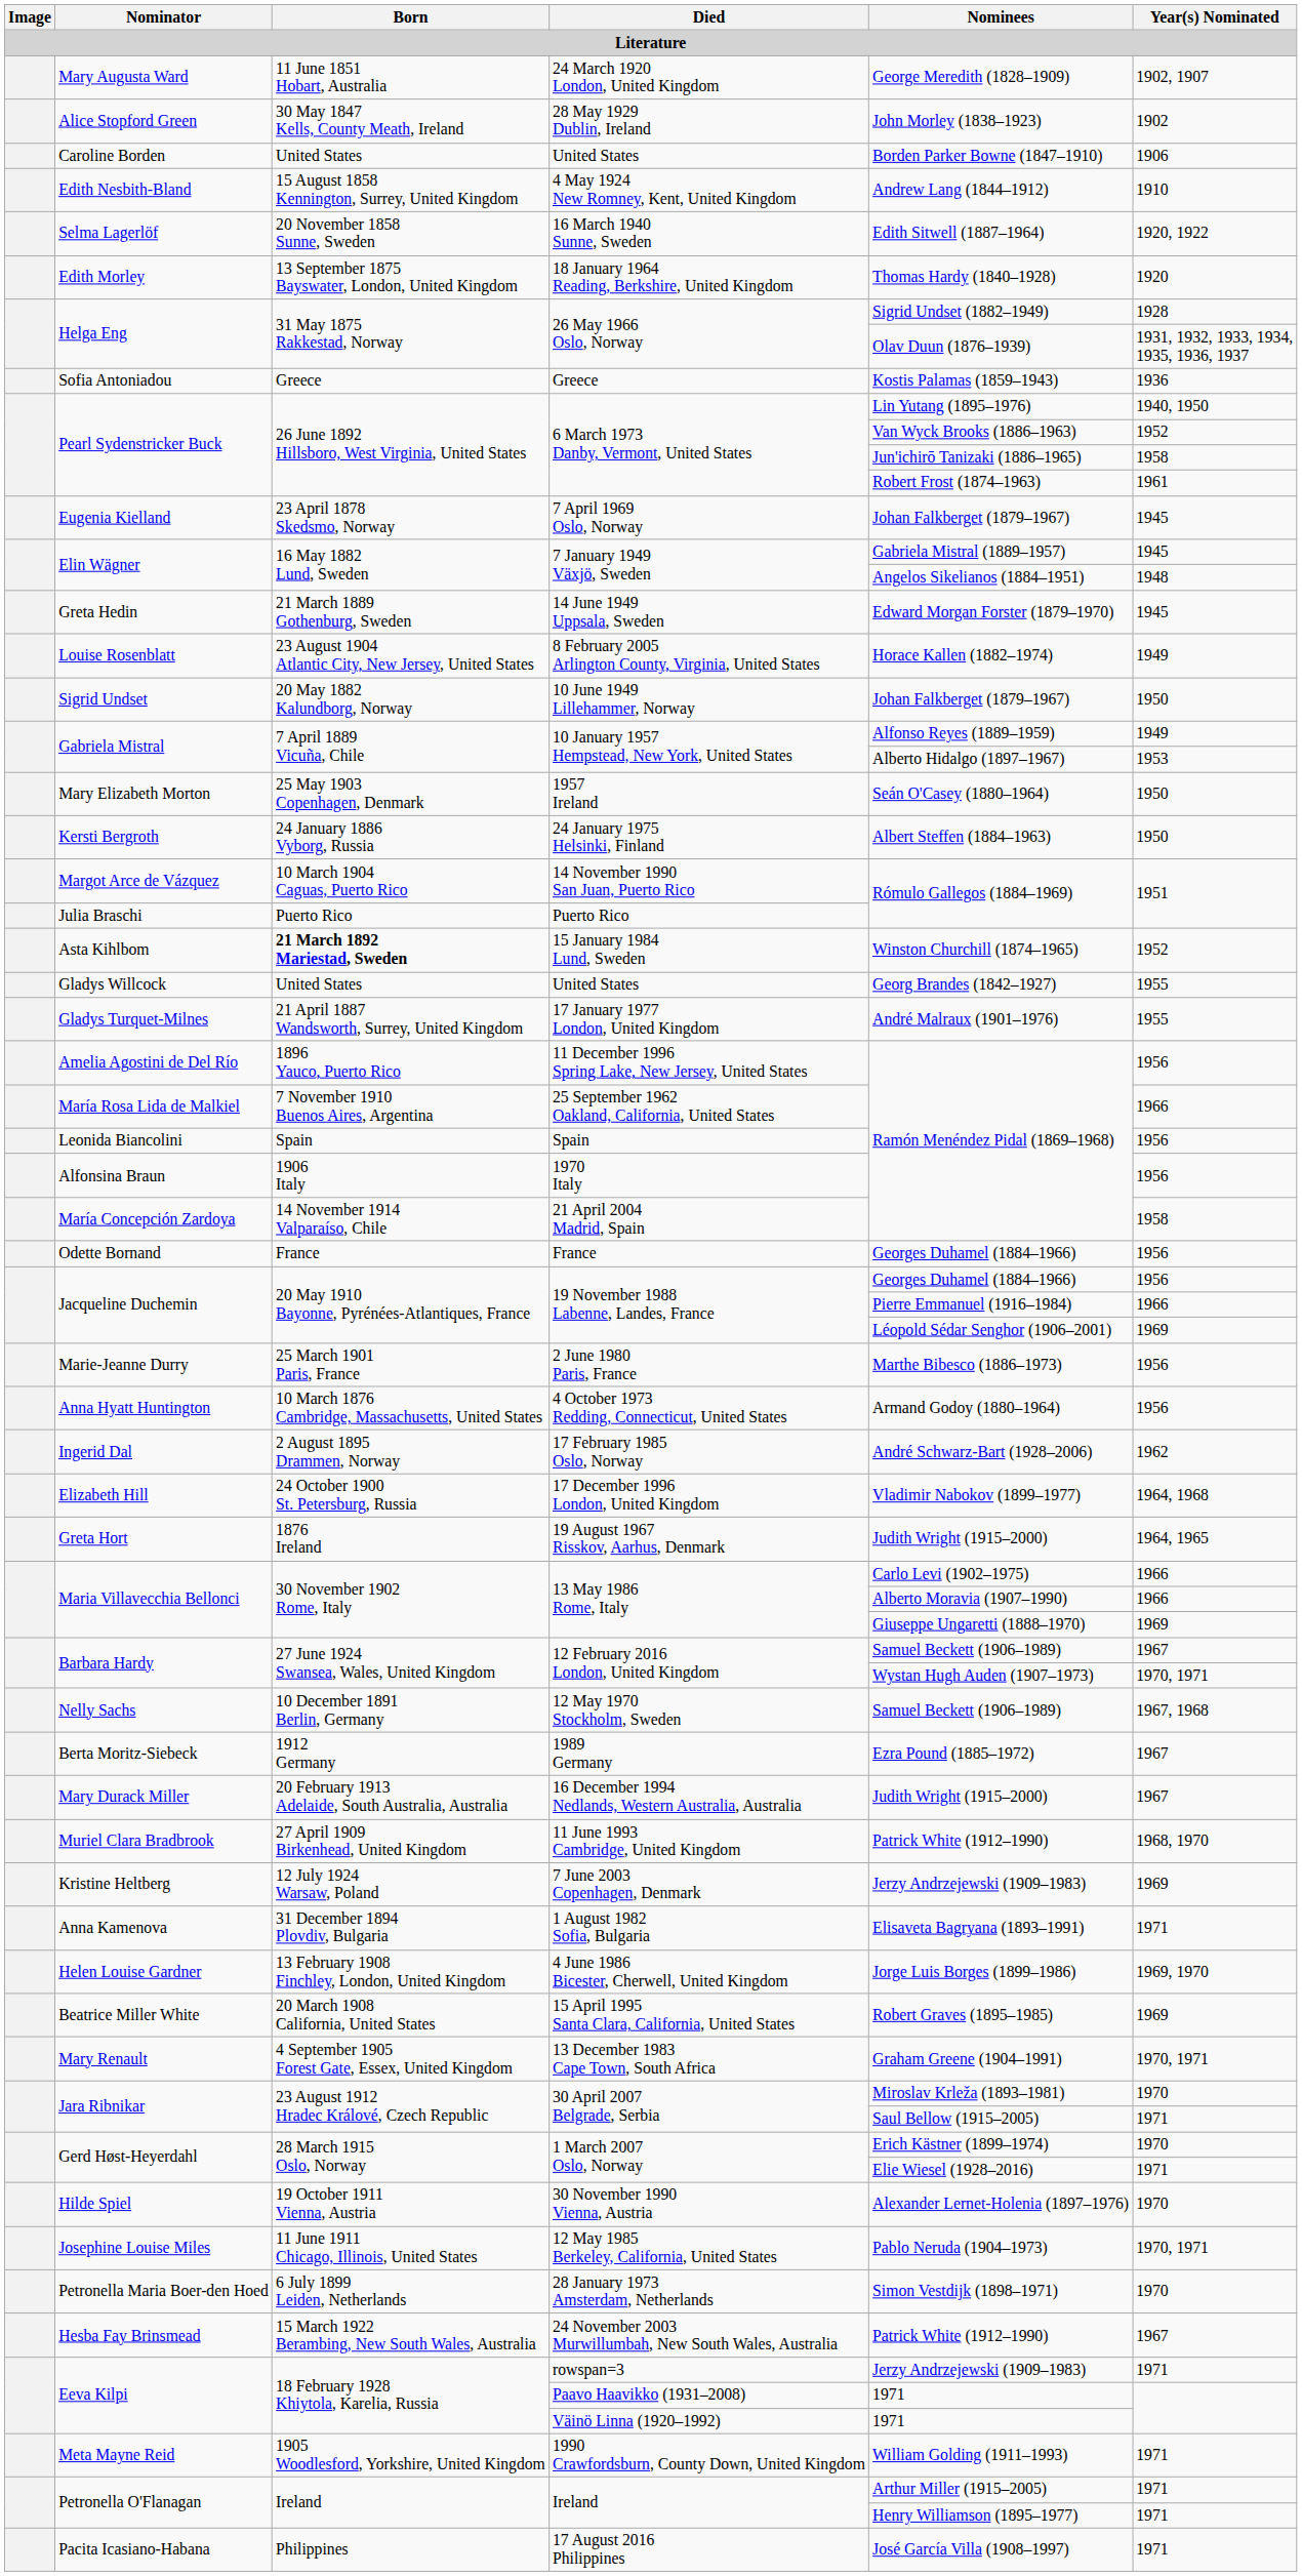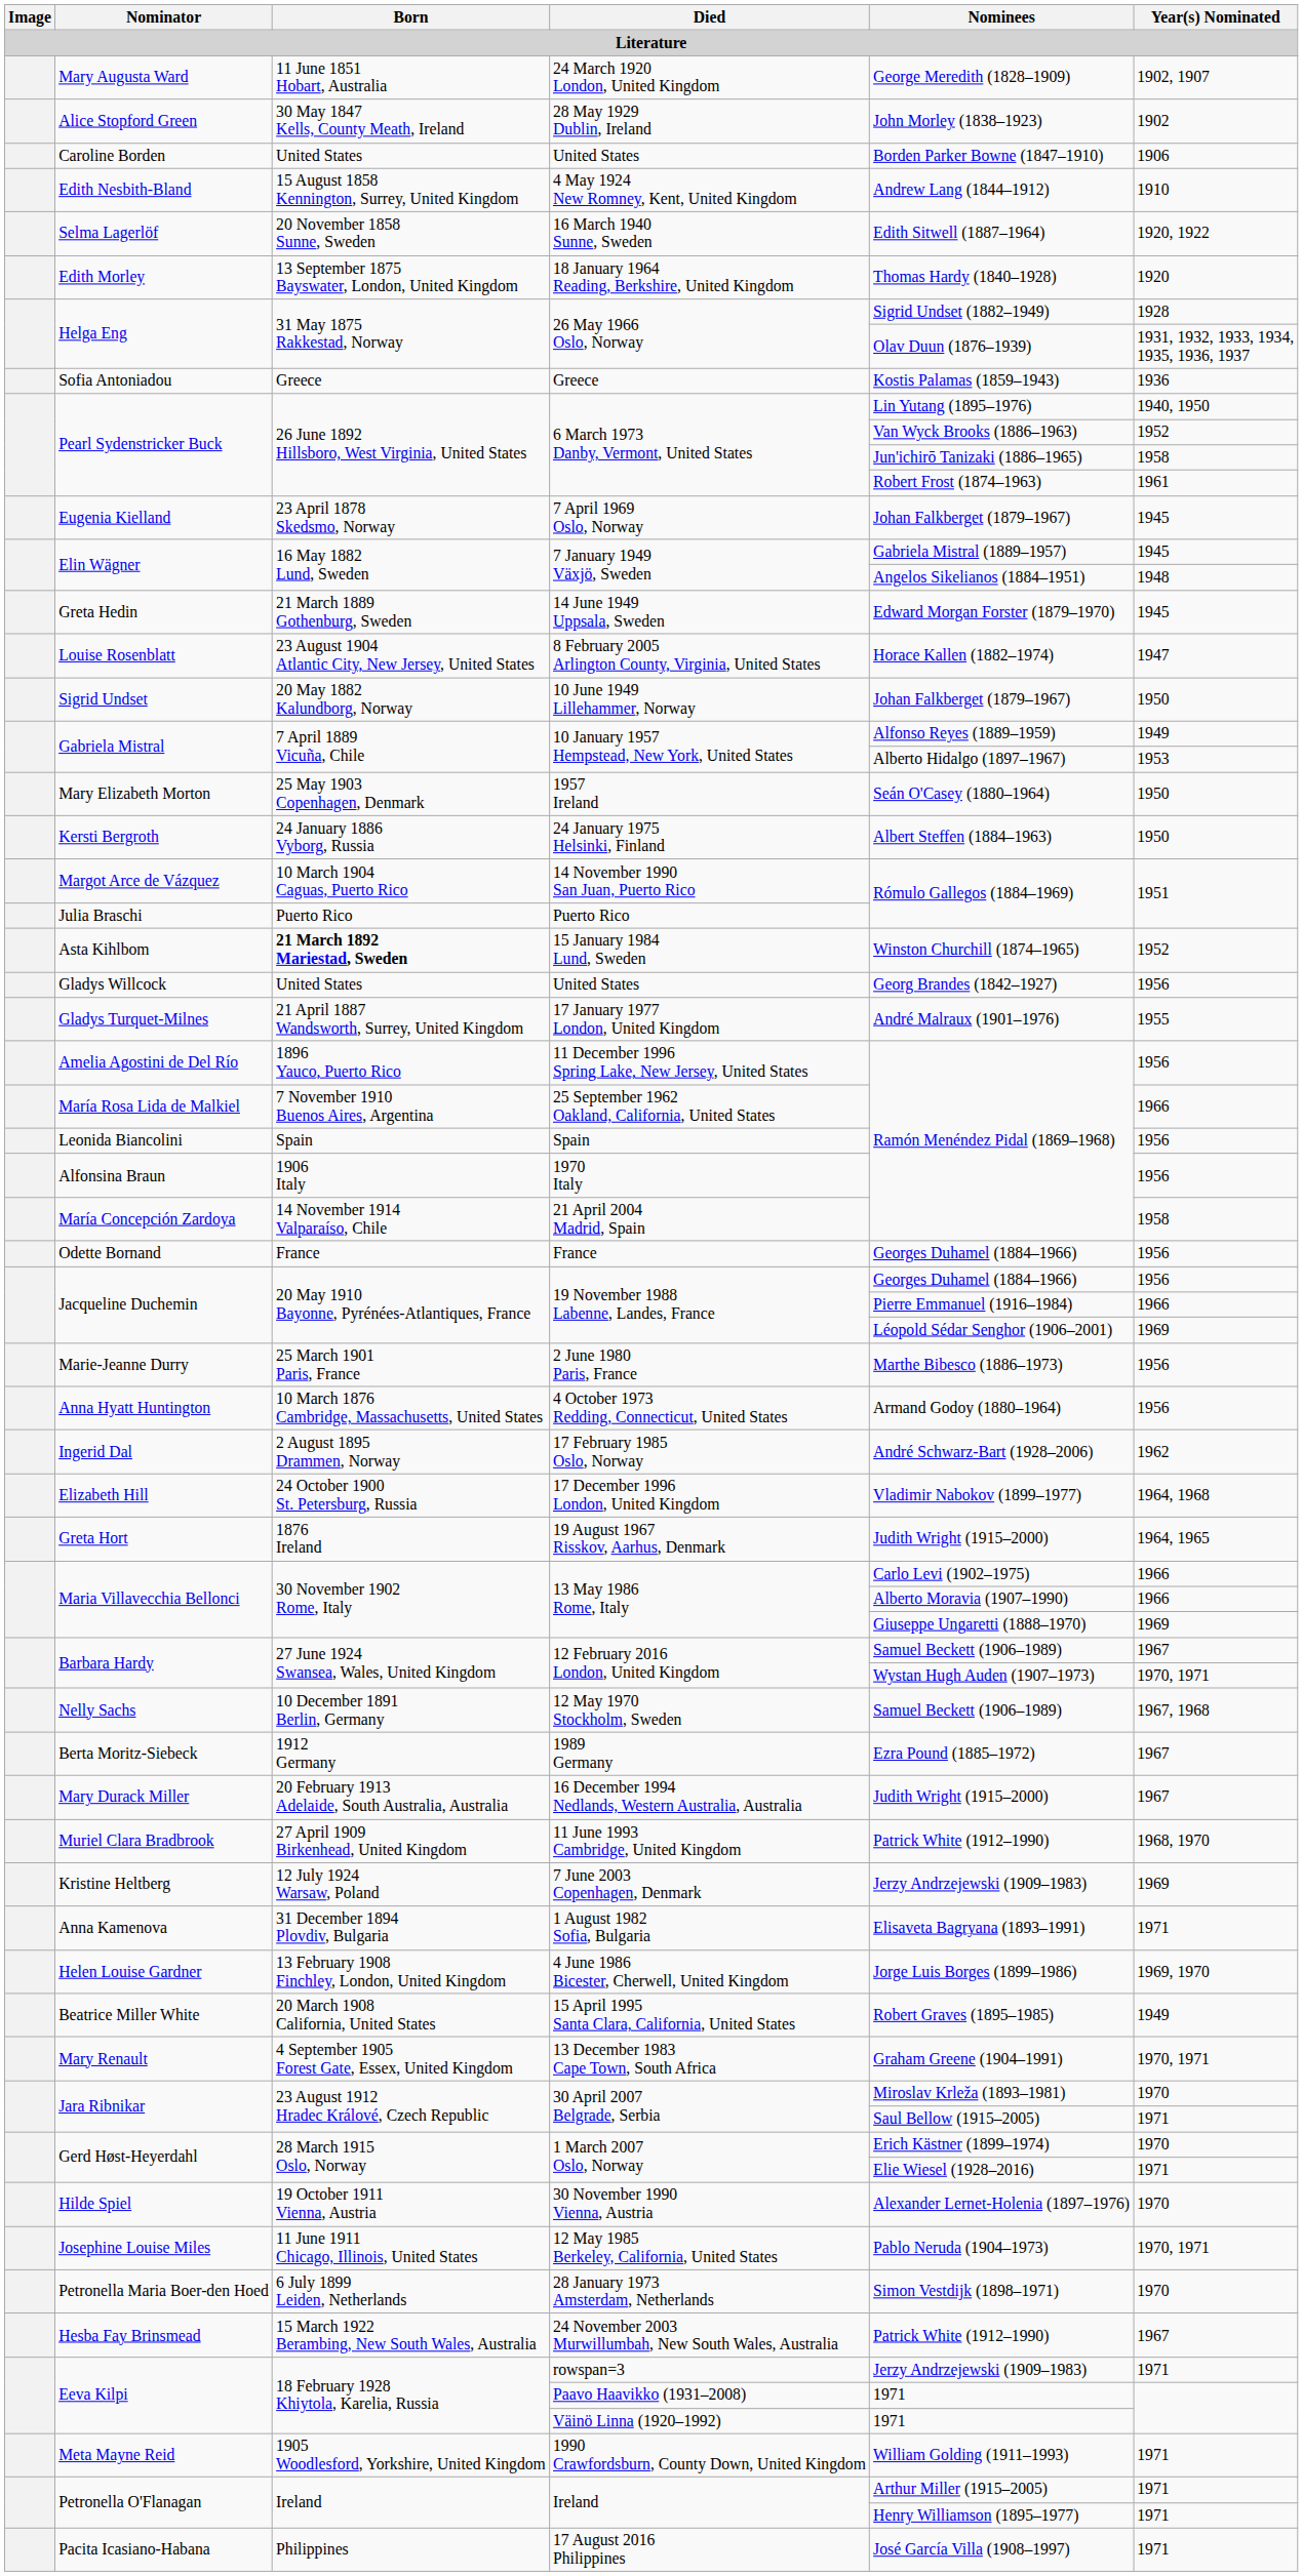8 February 2005 Arlington County, Virginia, United States | Year(s) Nominated: 1949 -> 1947
Gladys Willcock / United States | Year(s) Nominated: 1955 -> 1956
15 April 1995 Santa Clara, California, United States | Year(s) Nominated: 1969 -> 1949
